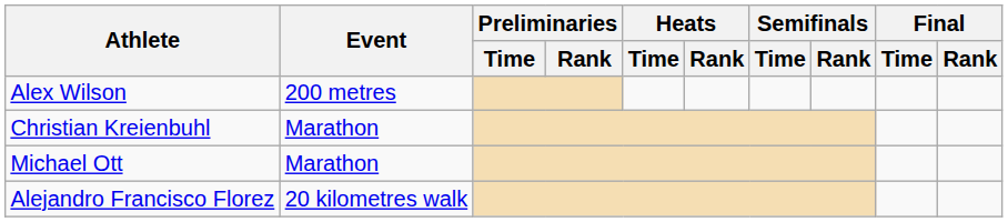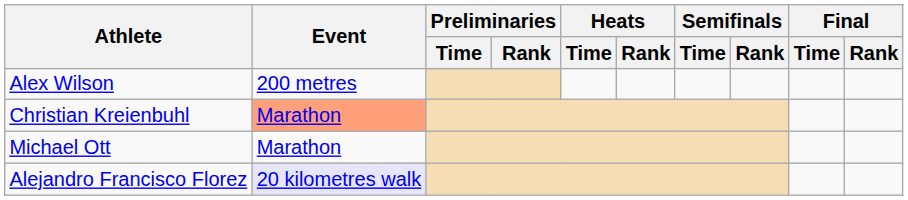Christian Kreienbuhl | Event: no background -> lightsalmon background
Alejandro Francisco Florez | Event: no background -> lavender background
